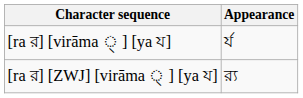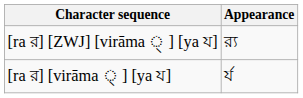rows swapped: [ra র] [virāma ্ ] [ya য] <-> [ra র] [ZWJ] [virāma ্ ] [ya য]
